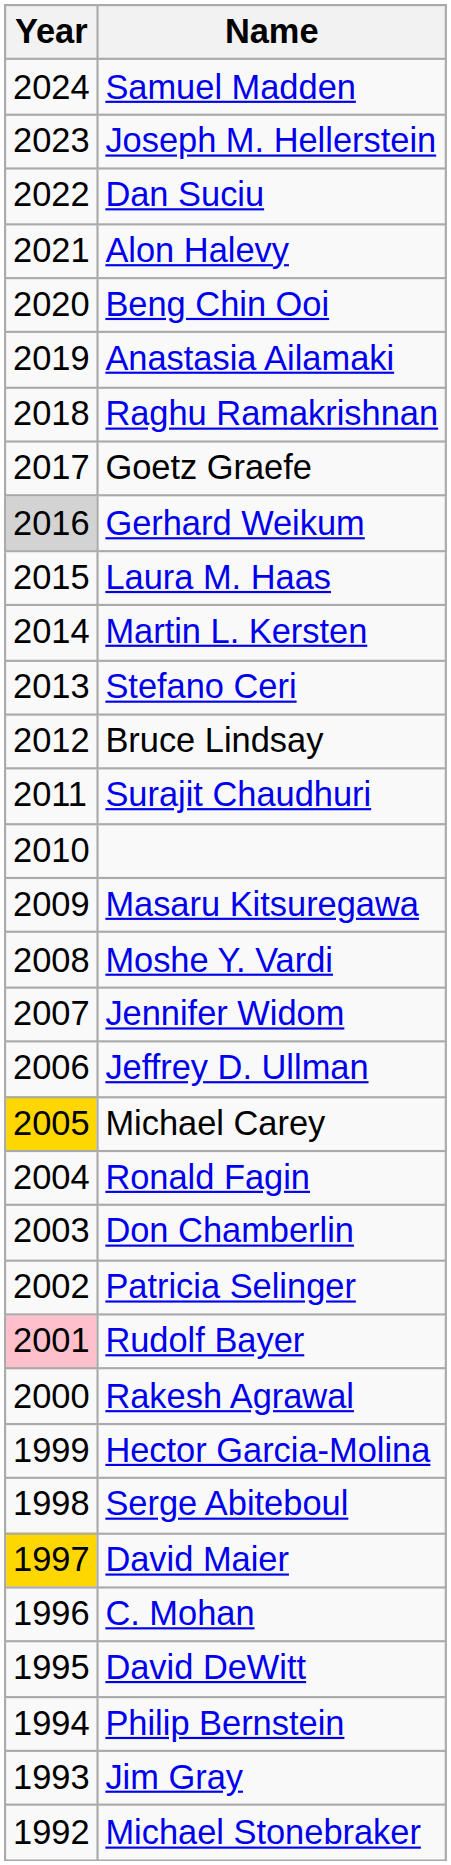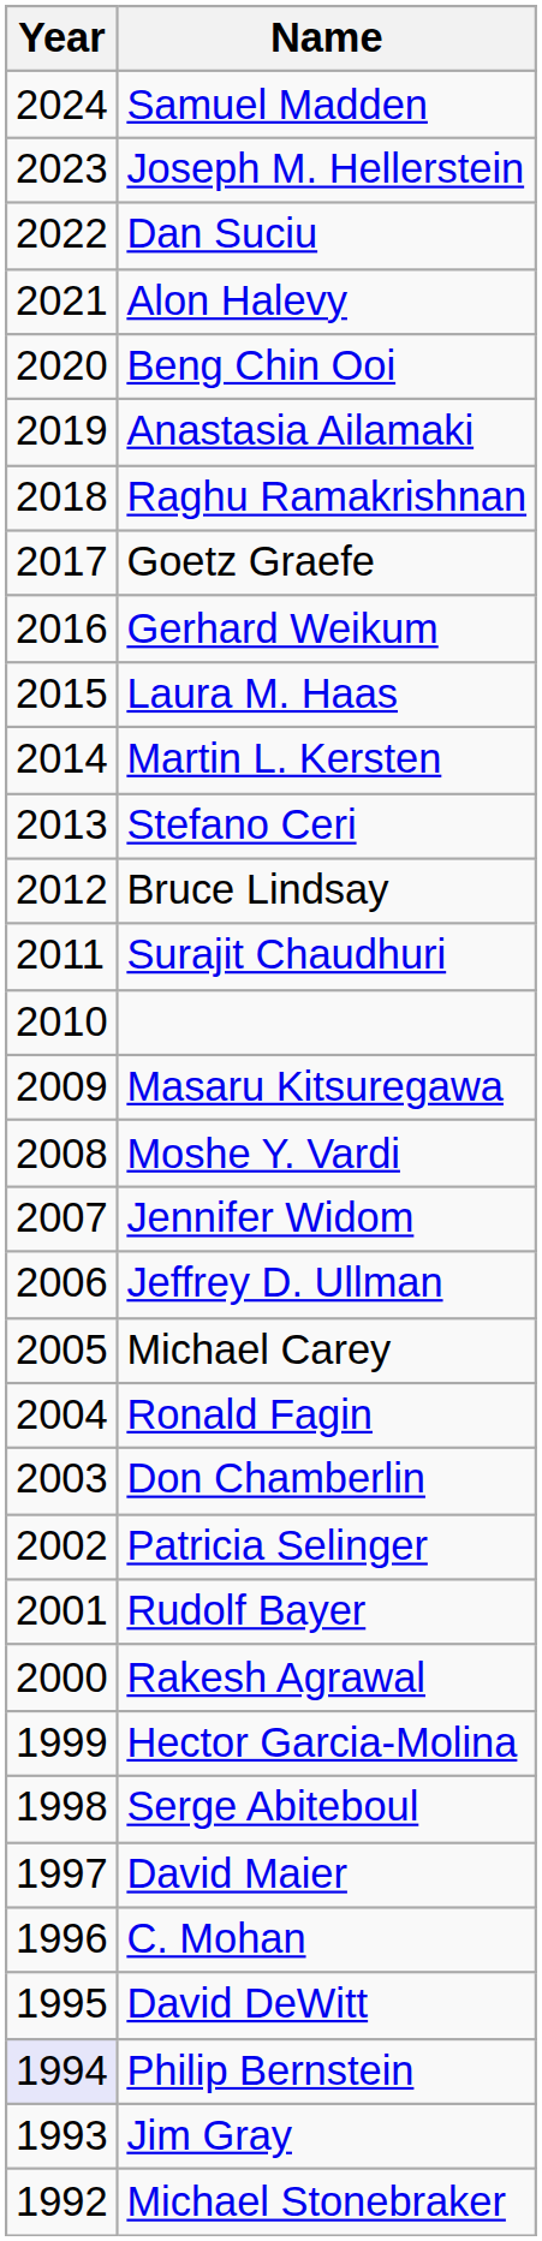Gerhard Weikum | Year: lightgrey background -> no background
Michael Carey | Year: gold background -> no background
Rudolf Bayer | Year: pink background -> no background
David Maier | Year: gold background -> no background
Philip Bernstein | Year: no background -> lavender background
